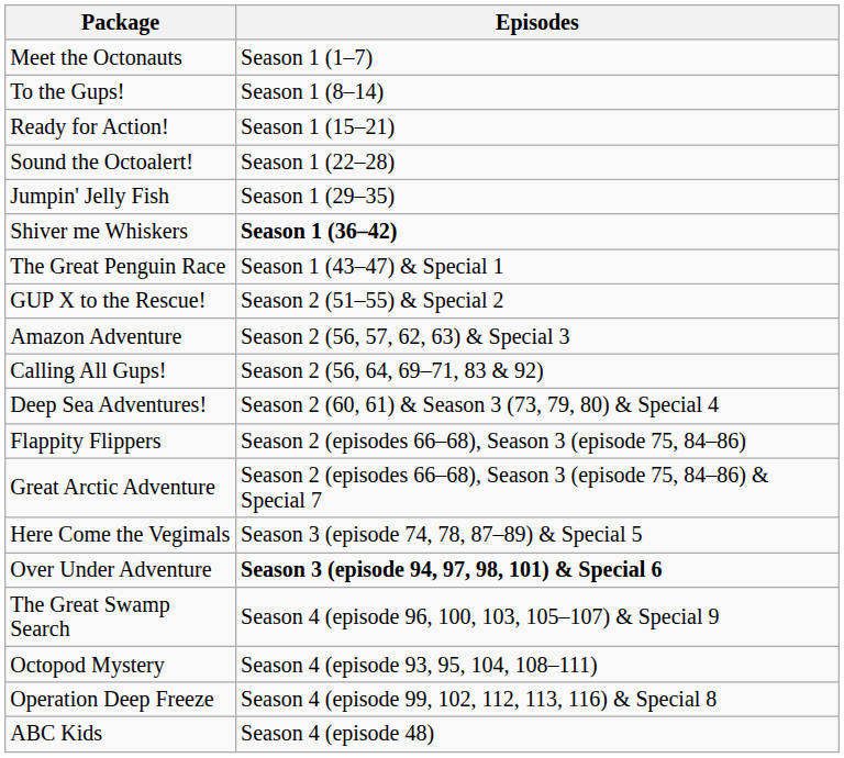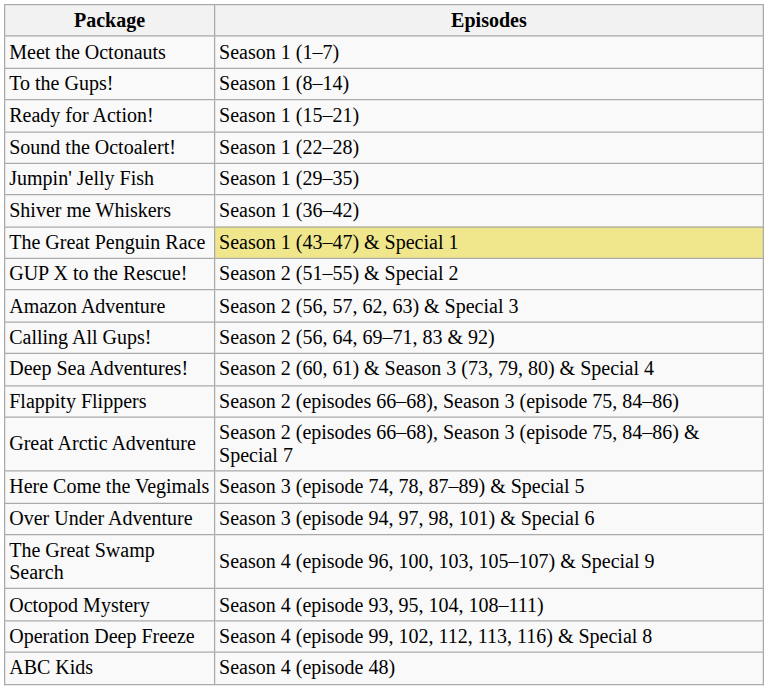Shiver me Whiskers | Episodes: bold -> normal
The Great Penguin Race | Episodes: no background -> khaki background
Over Under Adventure | Episodes: bold -> normal
